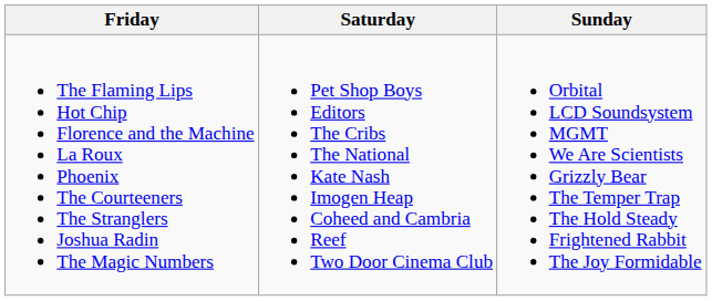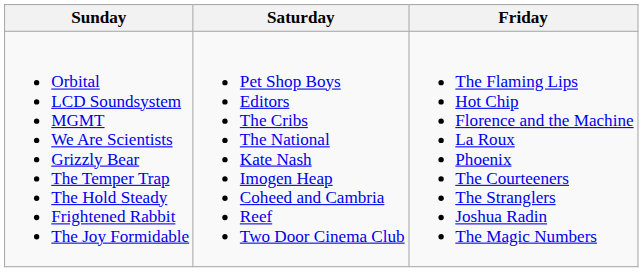columns swapped: Friday <-> Sunday
